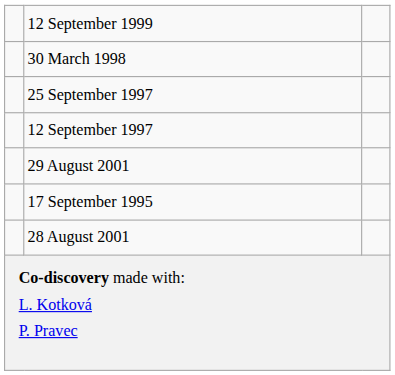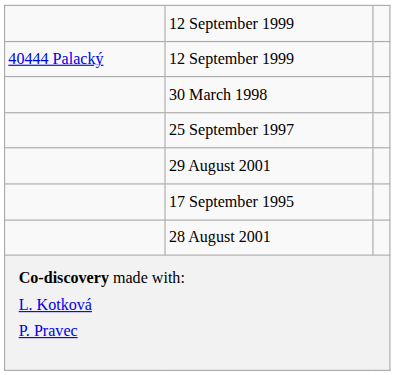+ row: 40444 Palacký | 12 September 1999
- row: 12 September 1997
